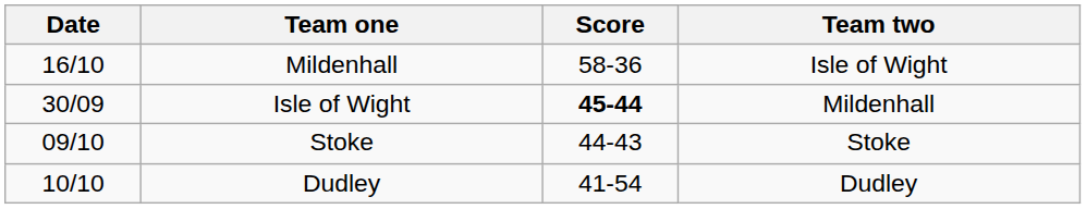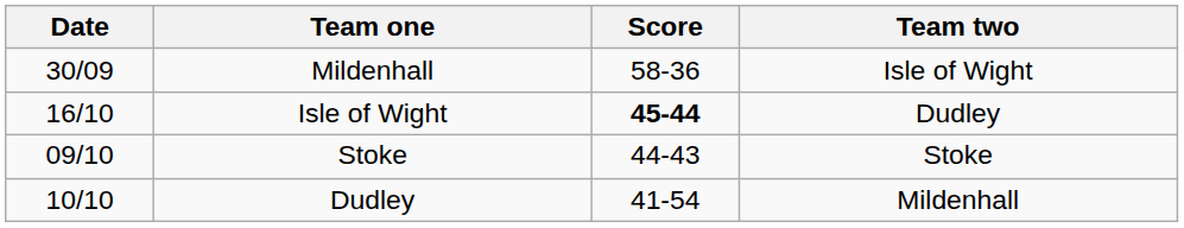row 2 | Date: 16/10 -> 30/09
row 3 | Date: 30/09 -> 16/10
row 3 | Team two: Mildenhall -> Dudley
row 5 | Team two: Dudley -> Mildenhall
